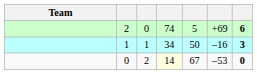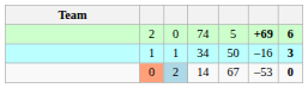row 2 | column 6: normal -> bold
row 4 | column 2: no background -> lightsalmon background
row 4 | column 3: no background -> lightblue background
row 4 | column 4: lightyellow background -> no background
